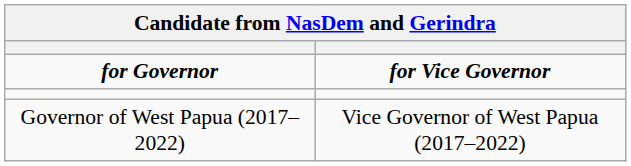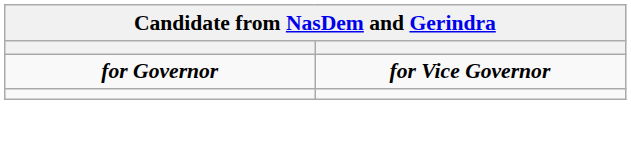- row: Governor of West Papua (2017–2022) | Vice Governor of West Papua (2017–2022)
